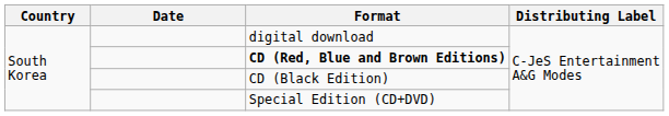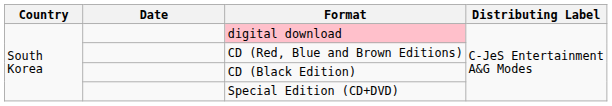digital download | Format: no background -> pink background
CD (Red, Blue and Brown Editions) | Format: bold -> normal
